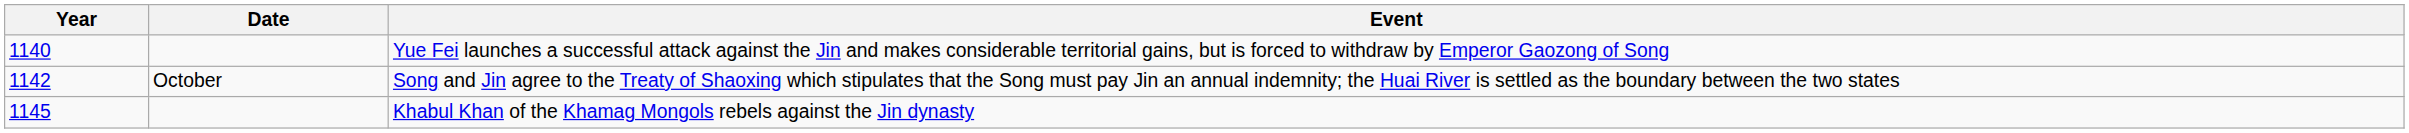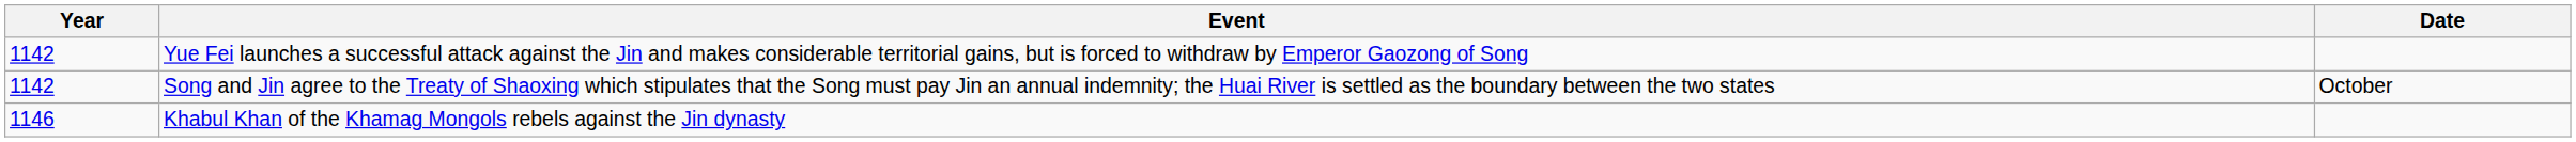columns swapped: Date <-> Event
row 2 | Year: 1140 -> 1142
row 4 | Year: 1145 -> 1146
